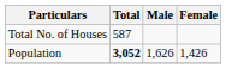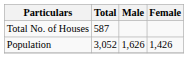Population | Total: bold -> normal
